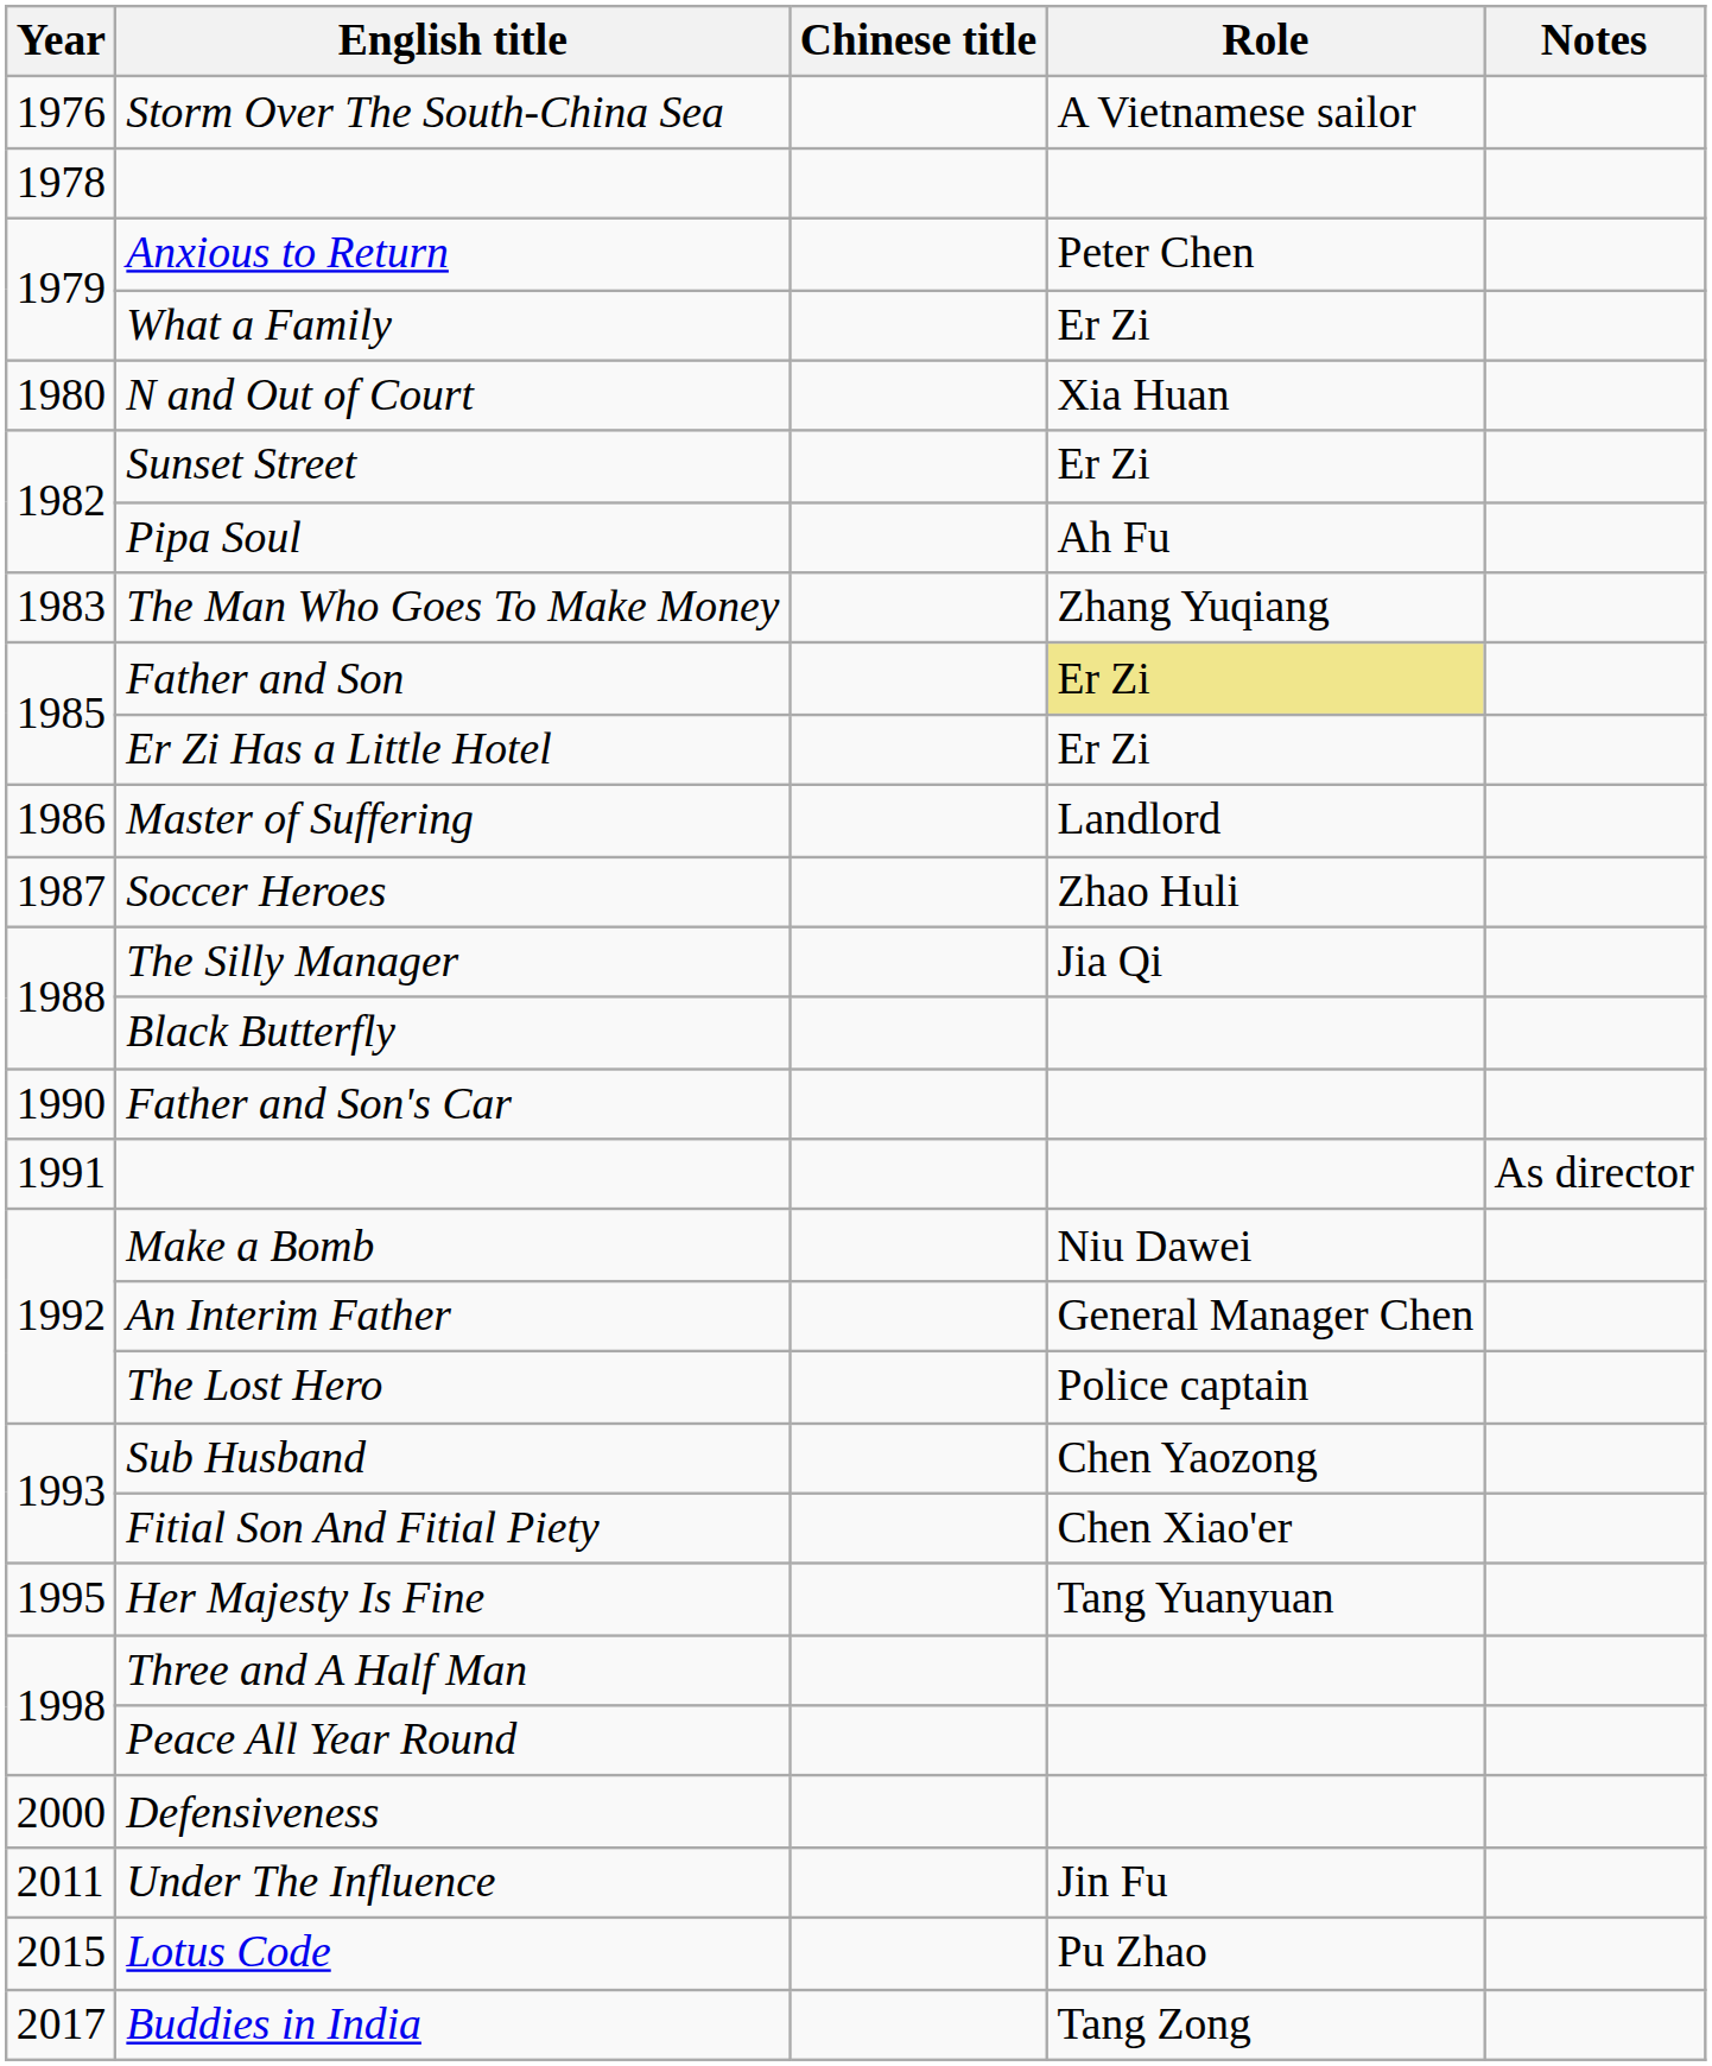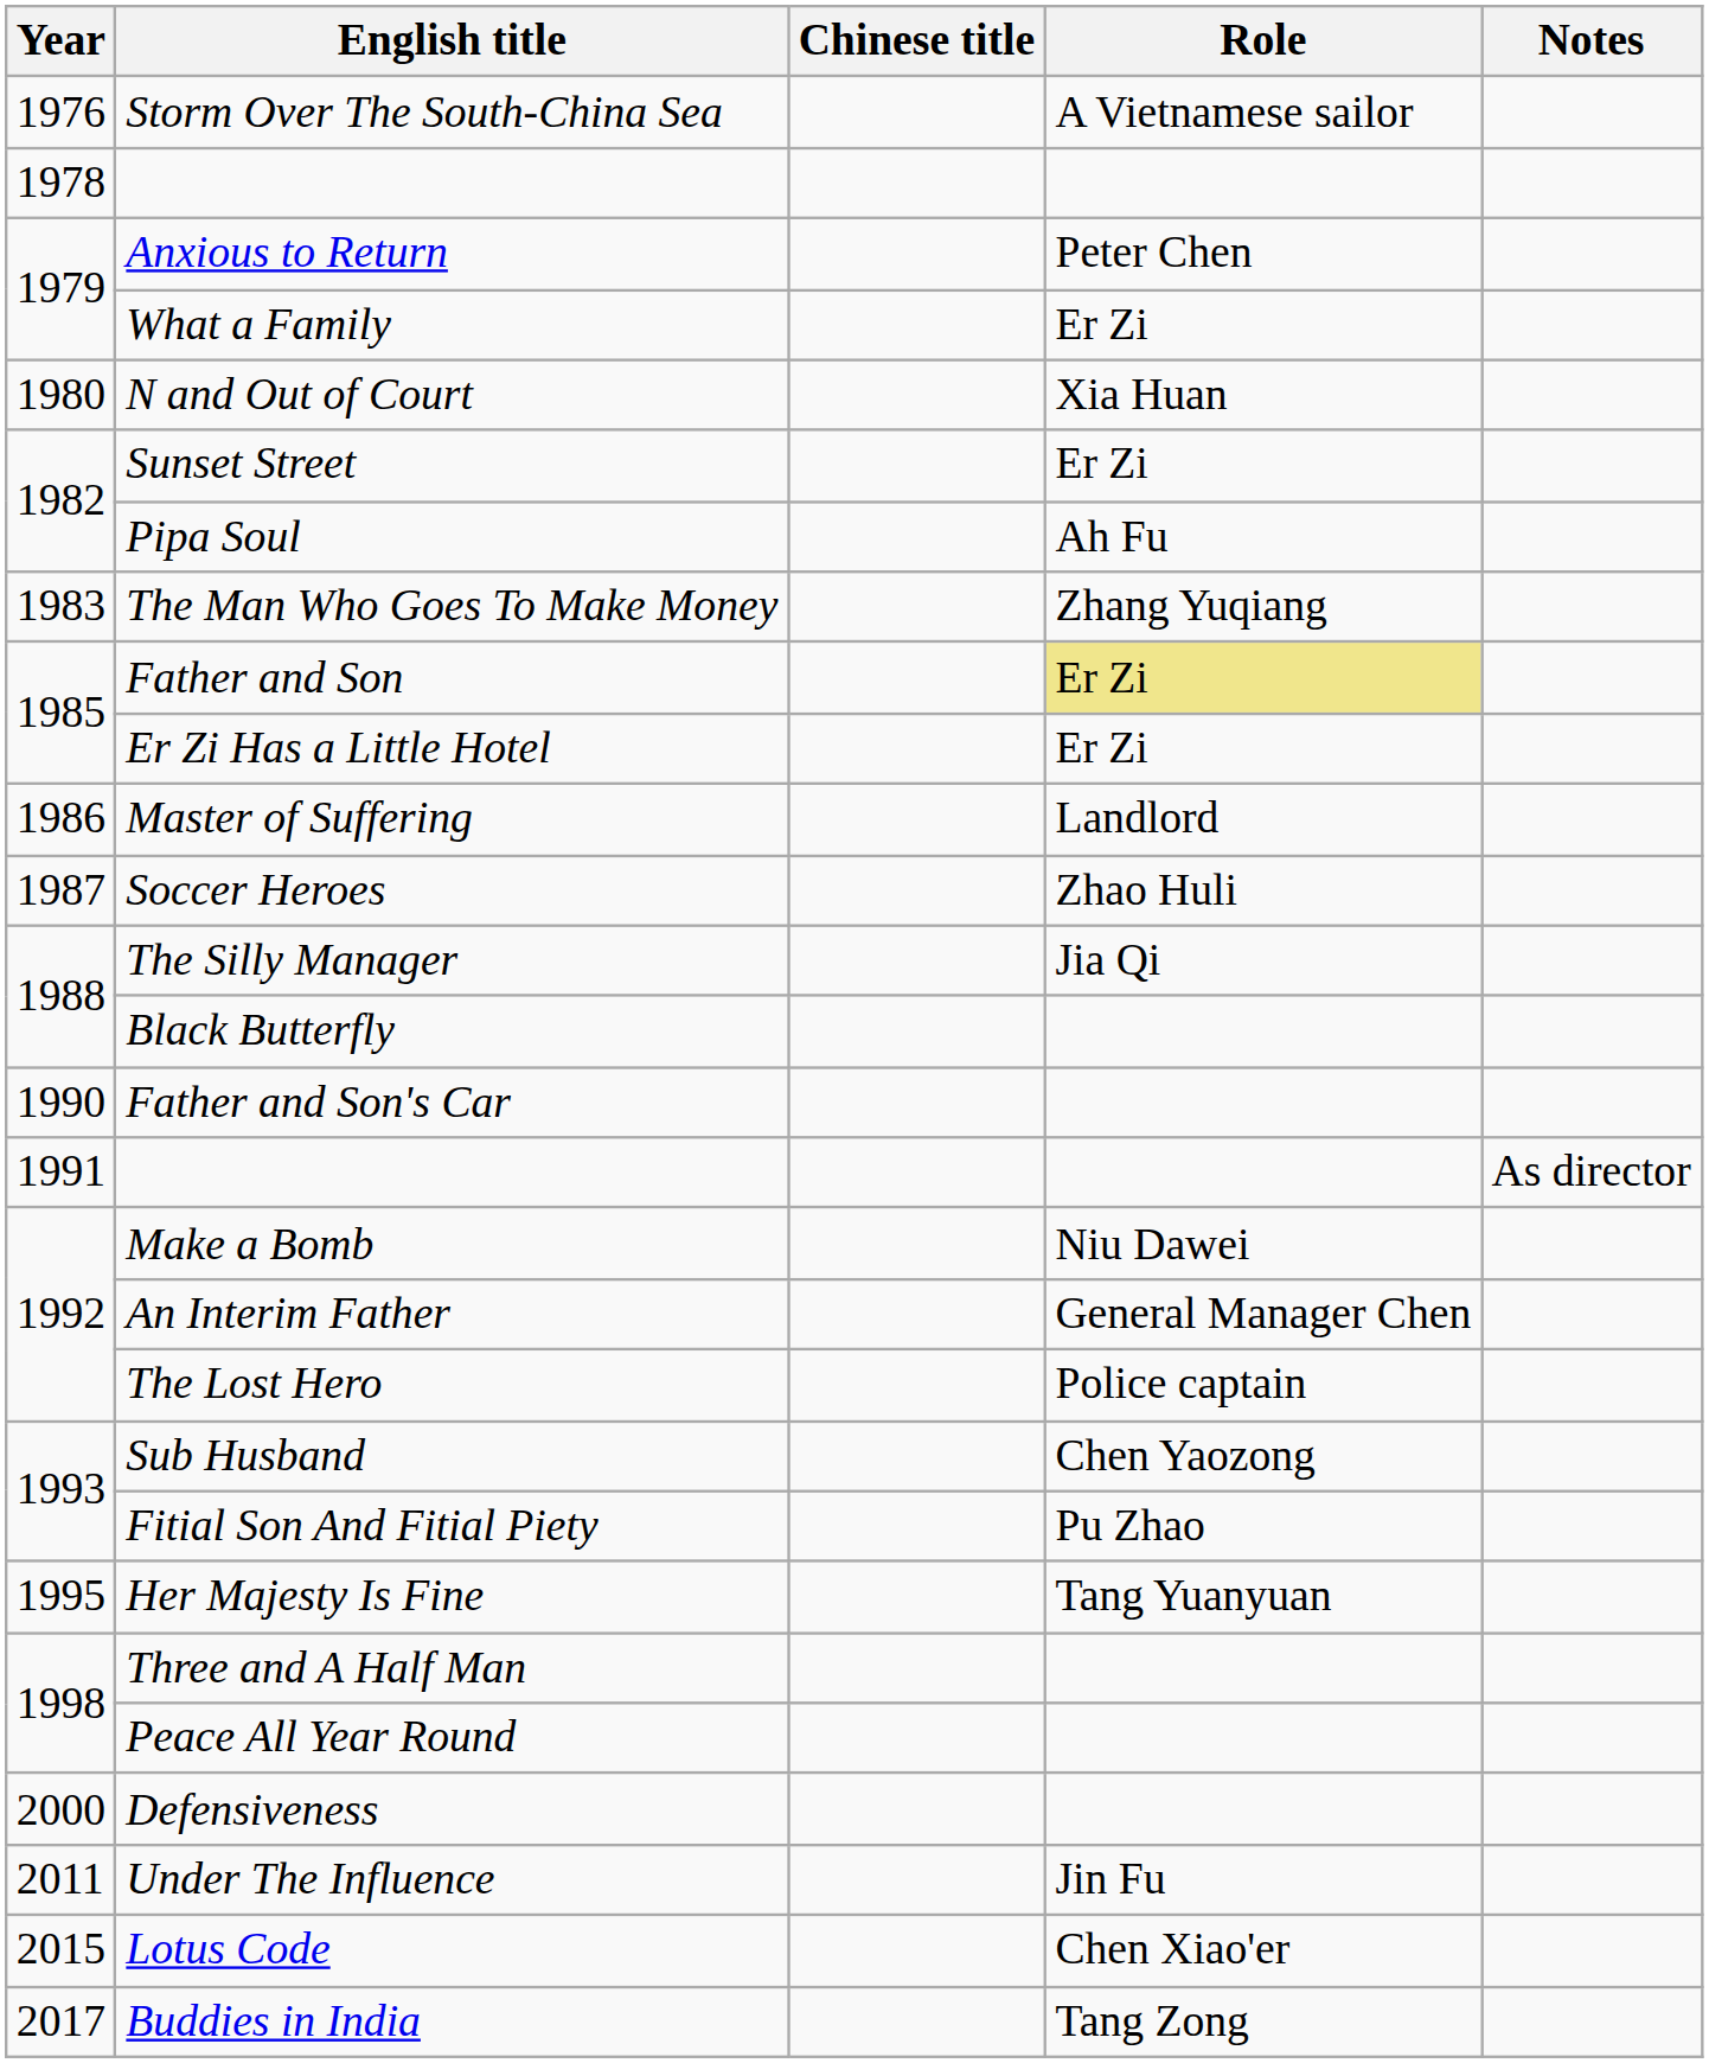Fitial Son And Fitial Piety | Role: Chen Xiao'er -> Pu Zhao
Lotus Code | Role: Pu Zhao -> Chen Xiao'er
